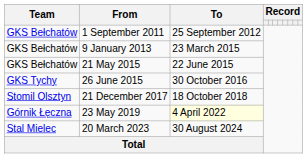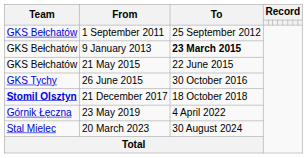9 January 2013 | To: normal -> bold
21 December 2017 | Team: normal -> bold
23 May 2019 | To: lightyellow background -> no background
